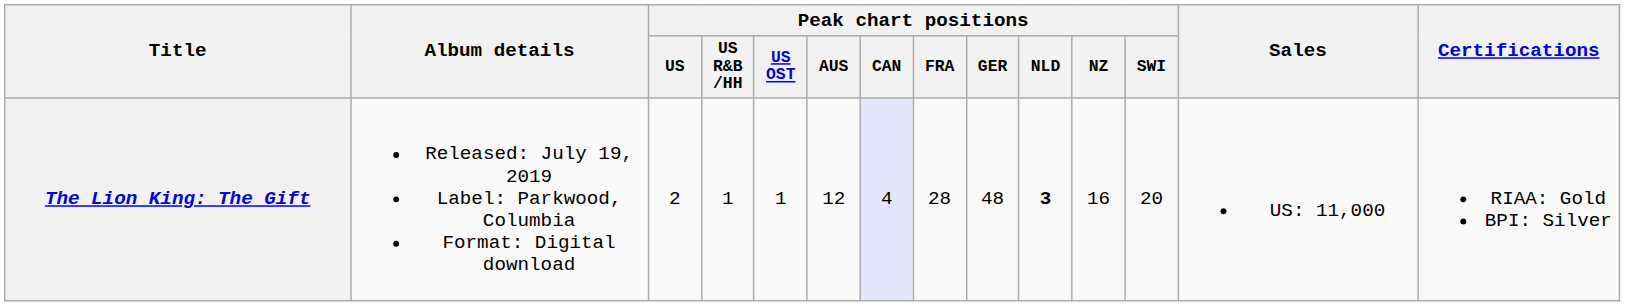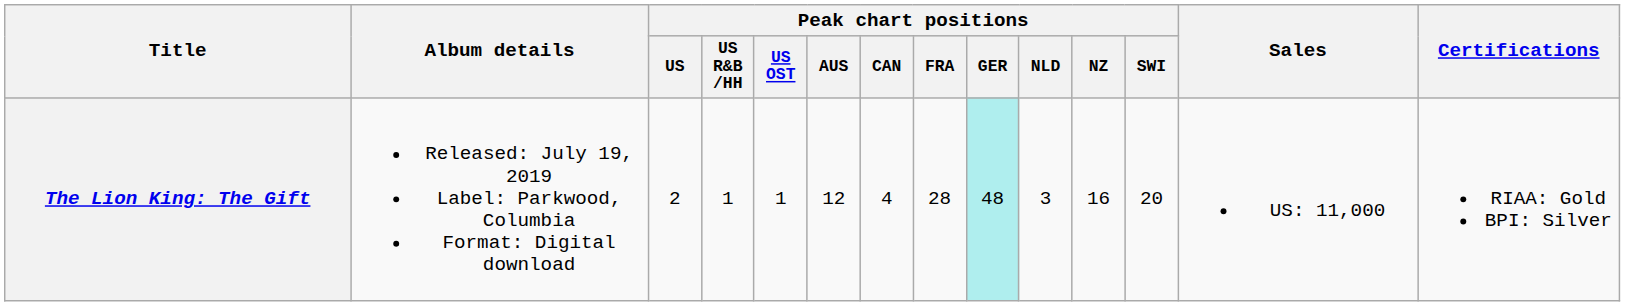The Lion King: The Gift | Peak chart positions / CAN: lavender background -> no background
The Lion King: The Gift | Peak chart positions / GER: no background -> paleturquoise background
The Lion King: The Gift | Peak chart positions / NLD: bold -> normal
